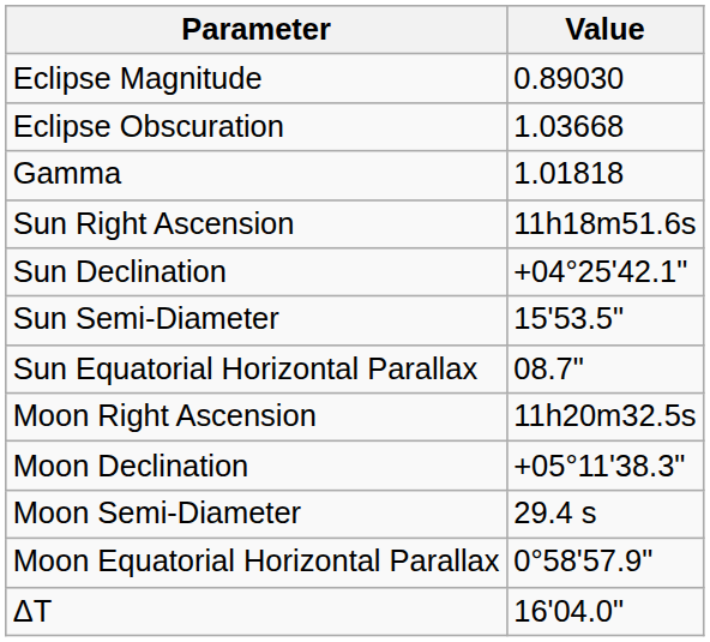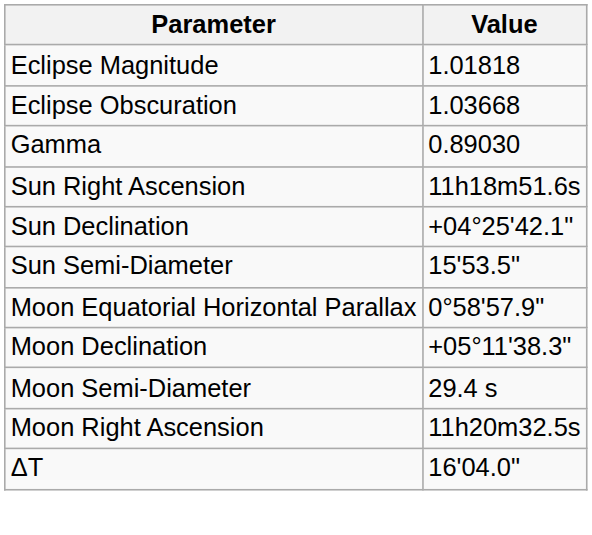Eclipse Magnitude | Value: 0.89030 -> 1.01818
Gamma | Value: 1.01818 -> 0.89030
- row: Sun Equatorial Horizontal Parallax | 08.7"
rows swapped: Moon Right Ascension <-> Moon Equatorial Horizontal Parallax
